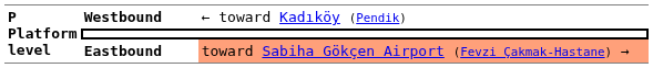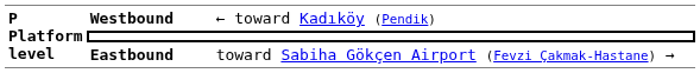Eastbound | column 3: lightsalmon background -> no background
